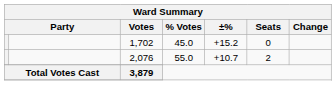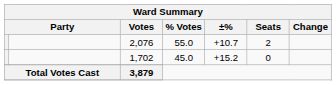rows swapped: 2,076 <-> 1,702
